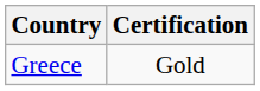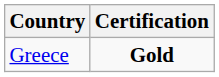Greece | Certification: normal -> bold
